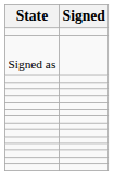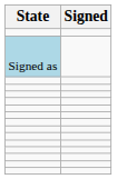row 3 | State: no background -> lightblue background
